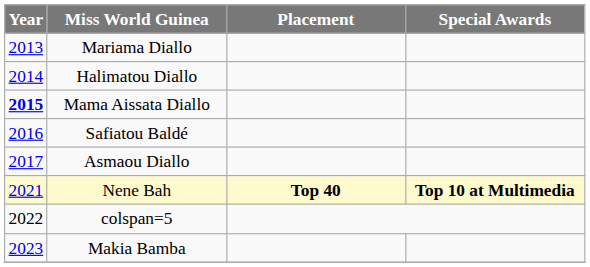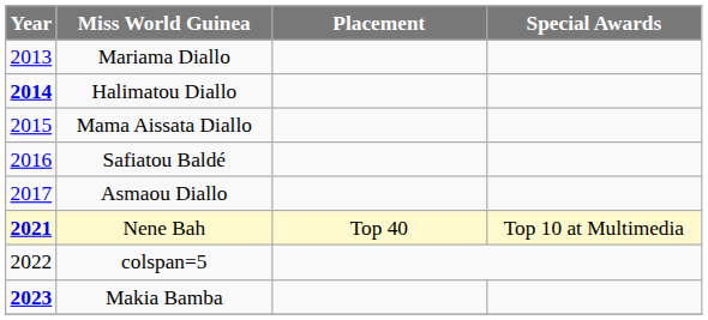Halimatou Diallo | Year: normal -> bold
Mama Aissata Diallo | Year: bold -> normal
Nene Bah | Year: normal -> bold
Nene Bah | Placement: bold -> normal
Nene Bah | Special Awards: bold -> normal
Makia Bamba | Year: normal -> bold
